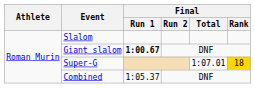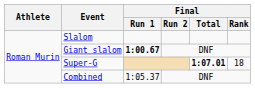Super-G | Final / Total: normal -> bold
Super-G | Final / Rank: gold background -> no background
